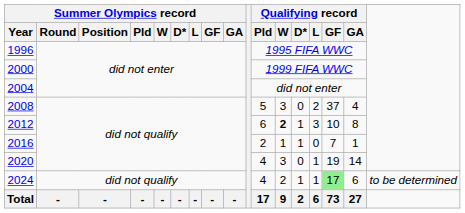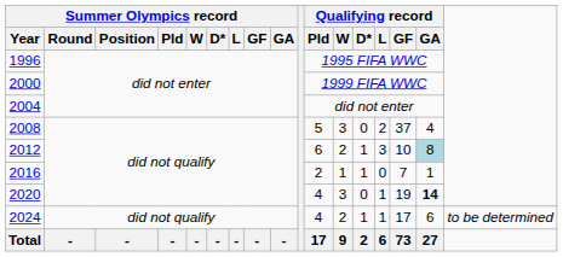2012 | Qualifying record / W: bold -> normal
2012 | Qualifying record / GA: no background -> lightblue background
2020 | Qualifying record / GA: normal -> bold
2024 | Qualifying record / GF: lightgreen background -> no background
